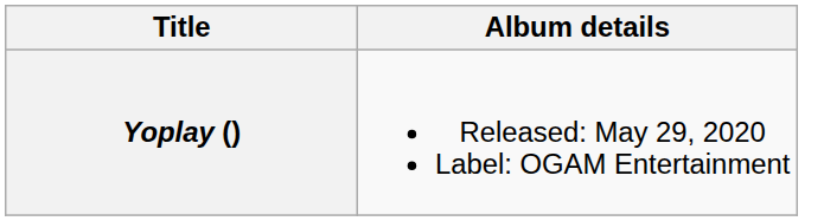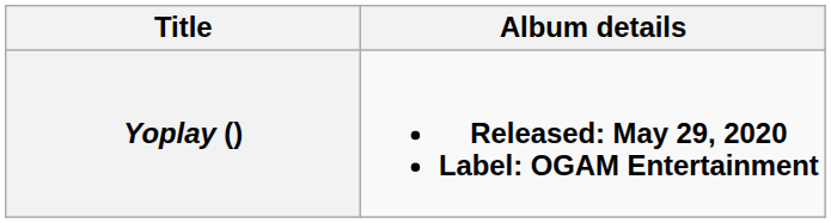Yoplay () | Album details: normal -> bold
